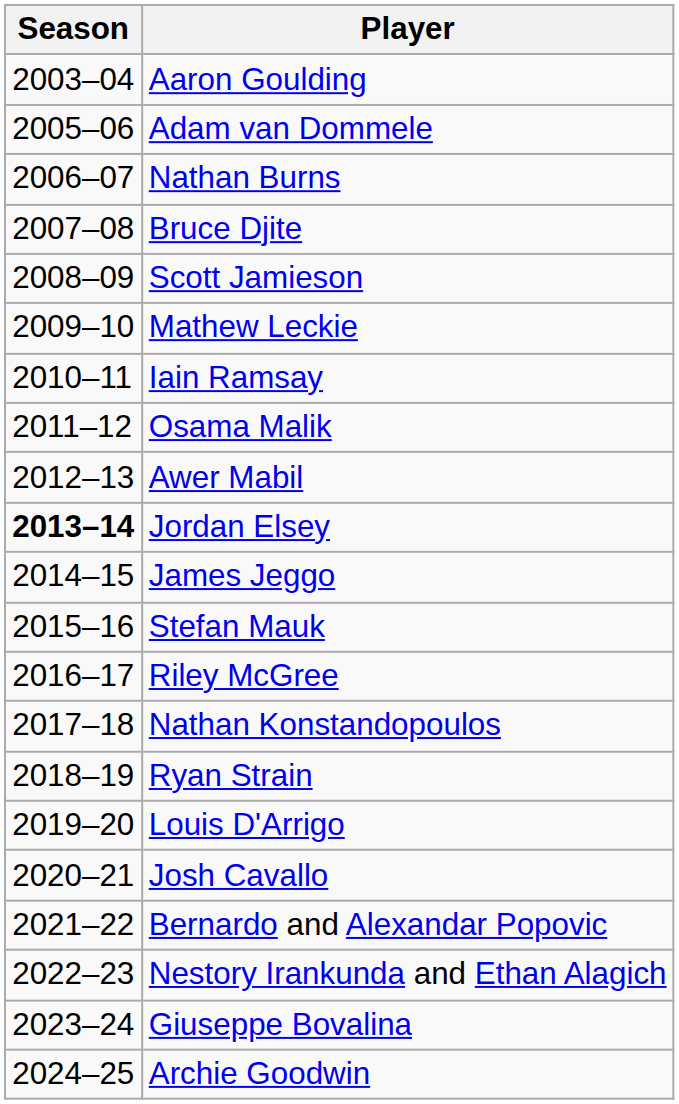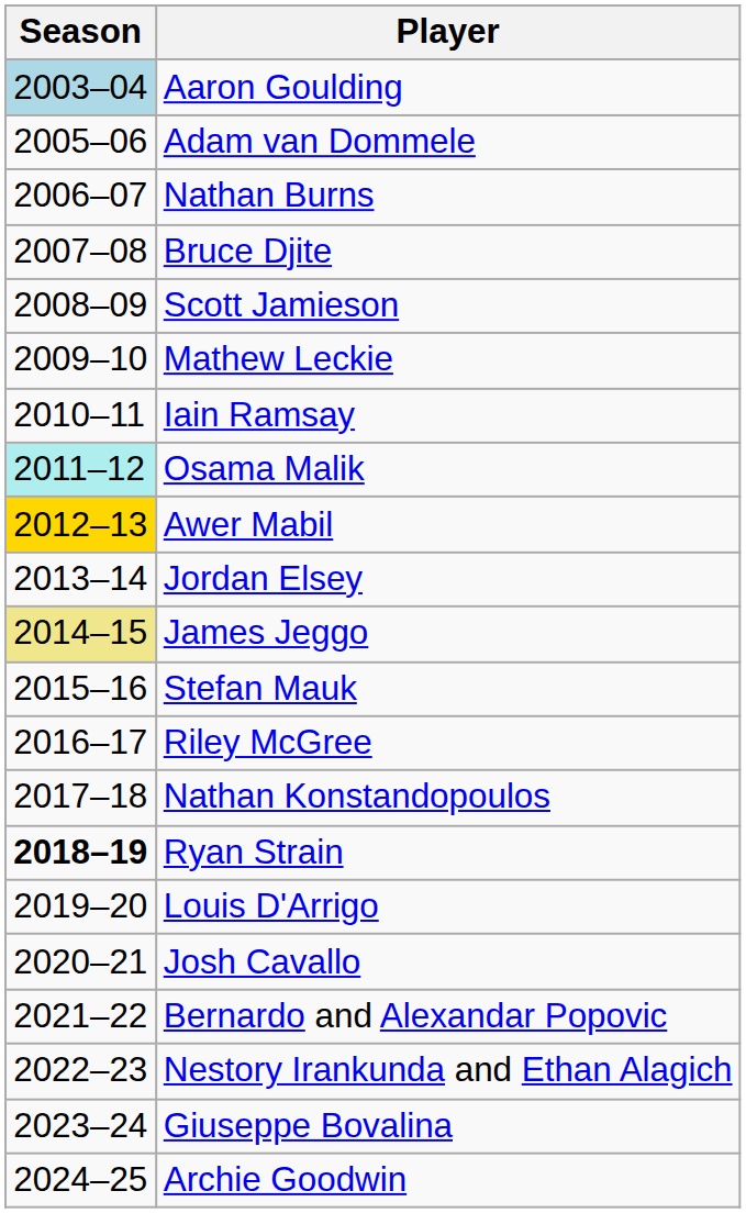Aaron Goulding | Season: no background -> lightblue background
Osama Malik | Season: no background -> paleturquoise background
Awer Mabil | Season: no background -> gold background
Jordan Elsey | Season: bold -> normal
James Jeggo | Season: no background -> khaki background
Ryan Strain | Season: normal -> bold
